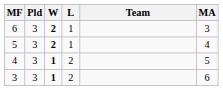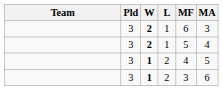columns swapped: Team <-> MF
